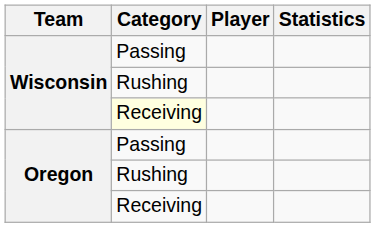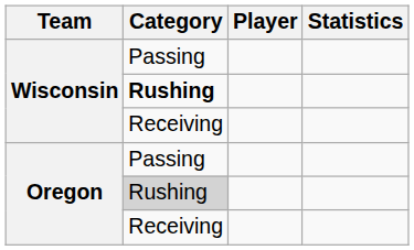Wisconsin / Rushing | Category: normal -> bold
Wisconsin / Receiving | Category: lightyellow background -> no background
Oregon / Rushing | Category: no background -> lightgrey background
